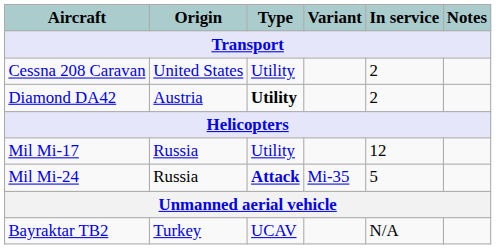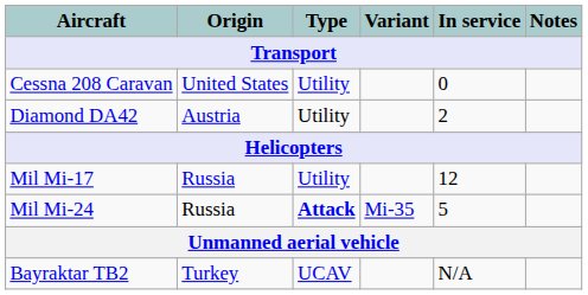Cessna 208 Caravan | In service / Transport: 2 -> 0
Diamond DA42 | Type / Transport: bold -> normal
